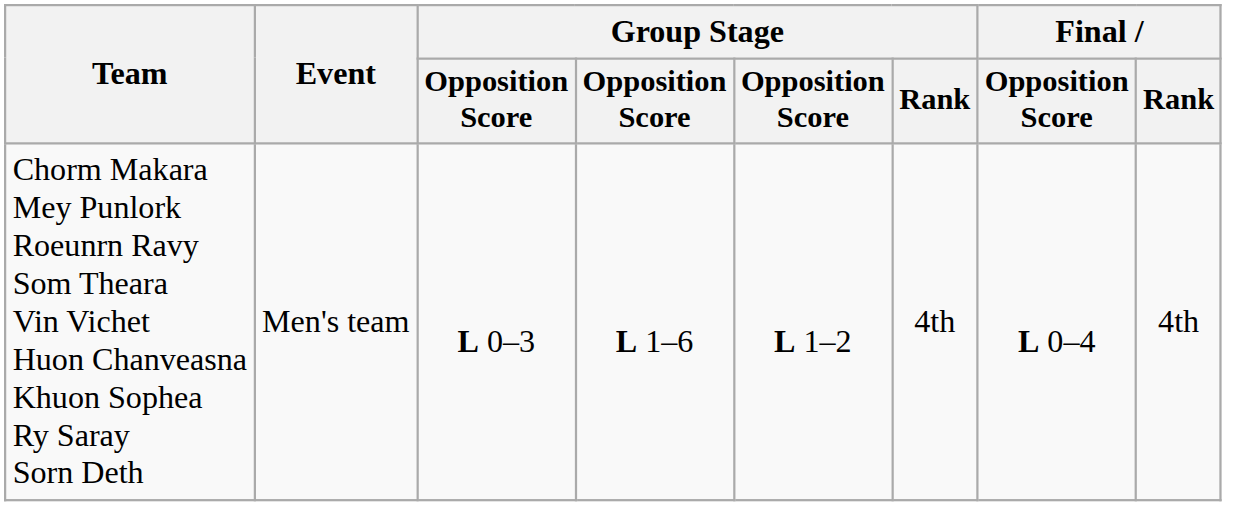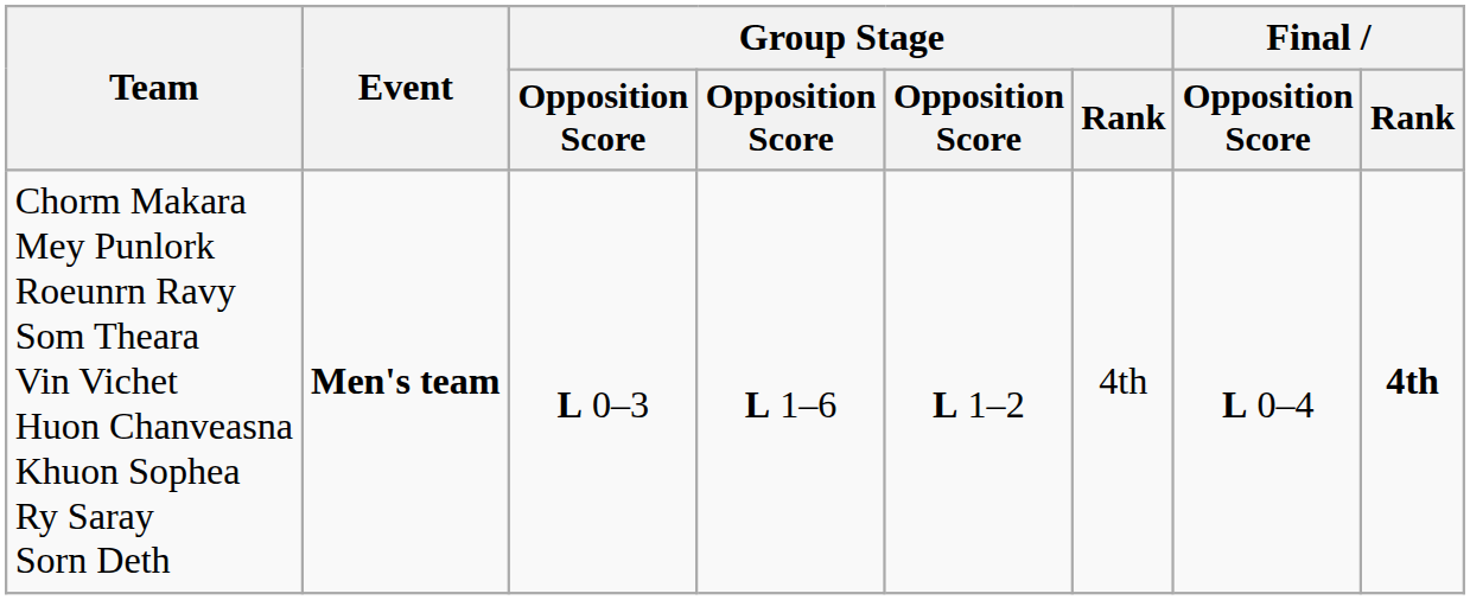row 3 | Event: normal -> bold
row 3 | Final / Rank: normal -> bold
